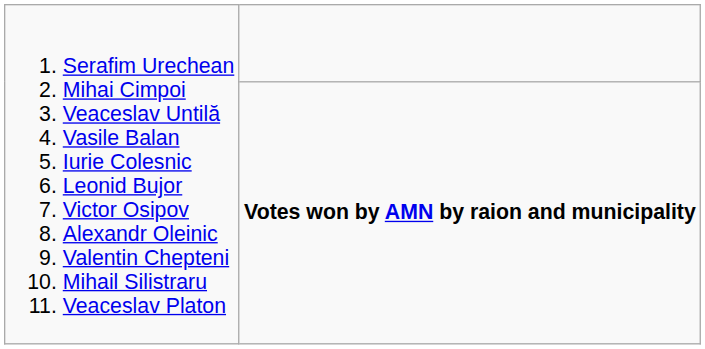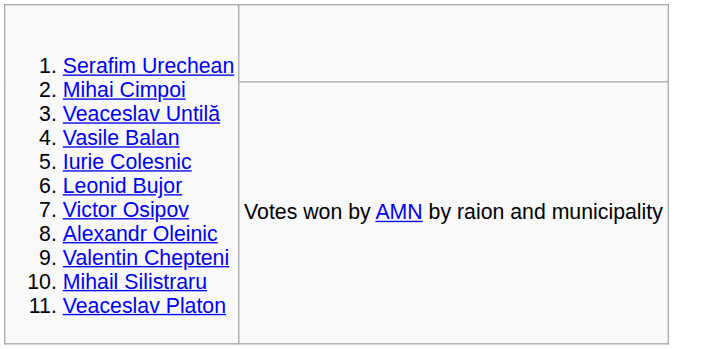row 2 | column 2: bold -> normal
